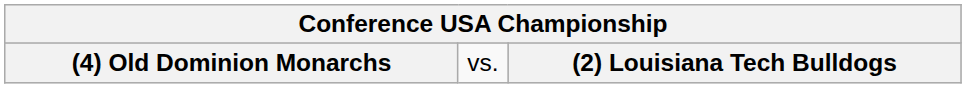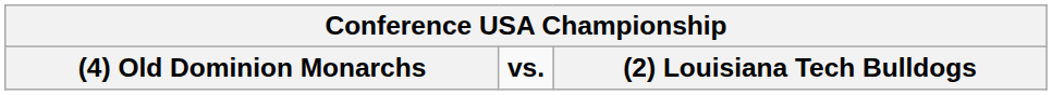(4) Old Dominion Monarchs | column 2: normal -> bold
